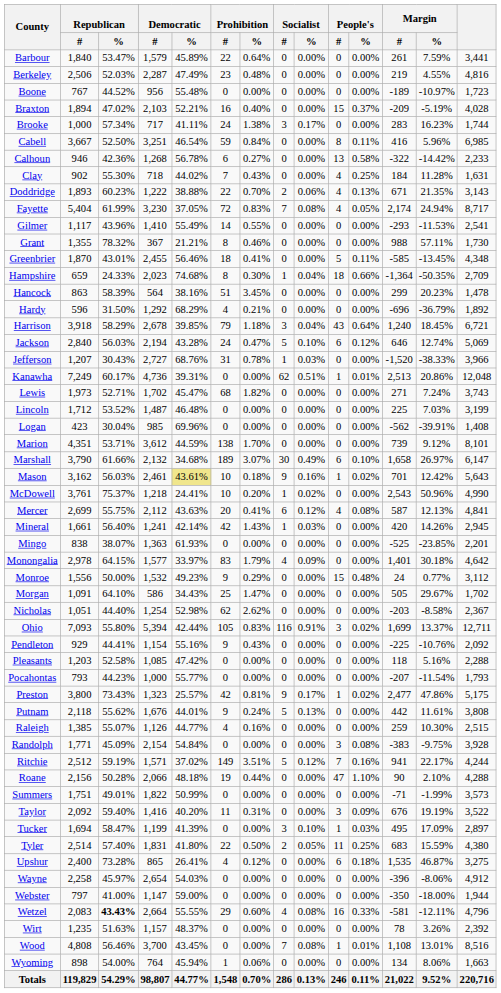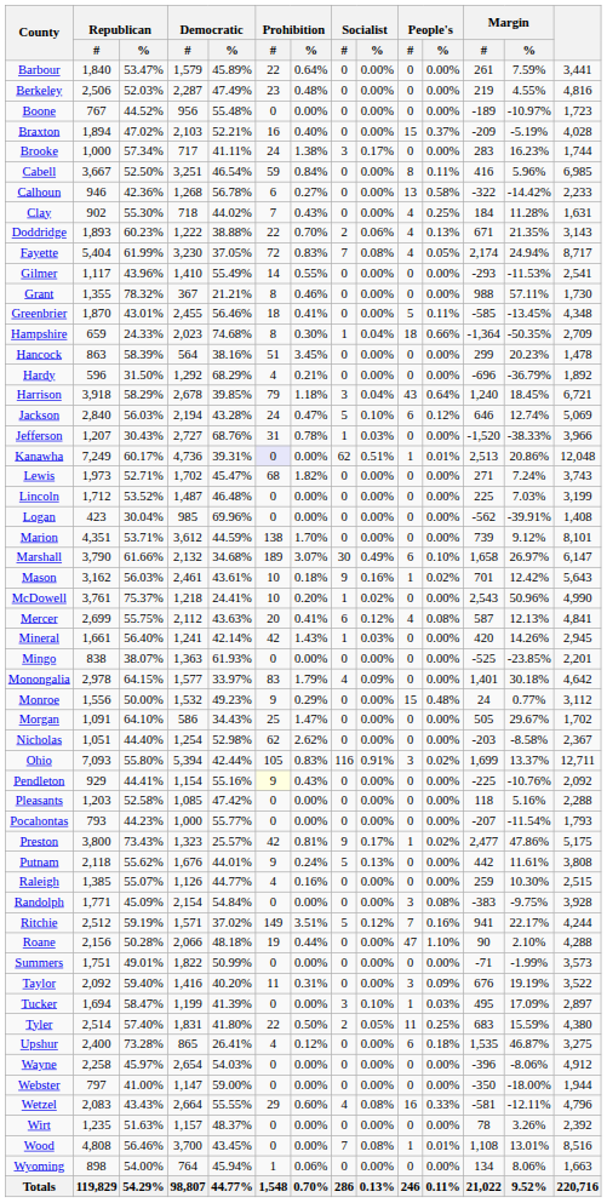Kanawha | Prohibition / #: no background -> lavender background
Mason | Democratic / %: khaki background -> no background
Pendleton | Prohibition / #: no background -> lightyellow background
Wetzel | Republican / %: bold -> normal
